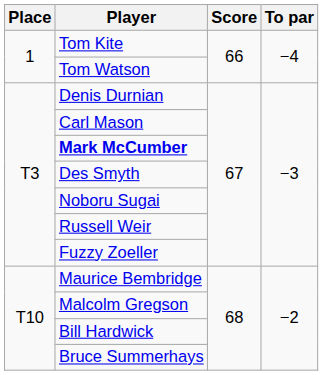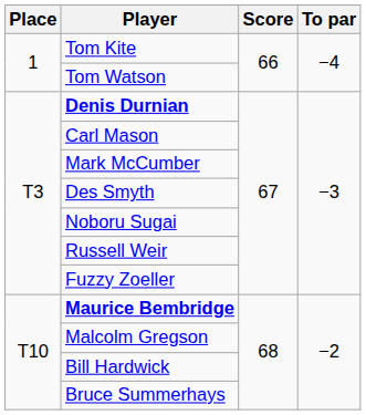Denis Durnian | Player: normal -> bold
Mark McCumber | Player: bold -> normal
Maurice Bembridge | Player: normal -> bold
